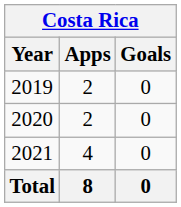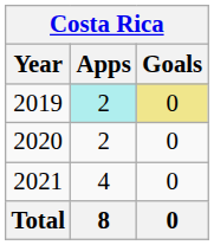2019 | Apps: no background -> paleturquoise background
2019 | Goals: no background -> khaki background
